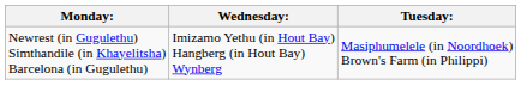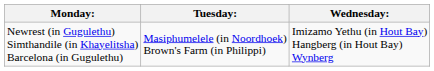columns swapped: Tuesday: <-> Wednesday:
